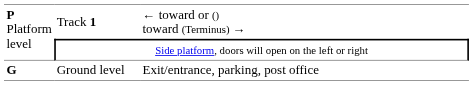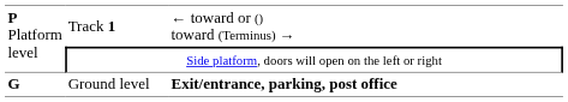G | column 3: normal -> bold
